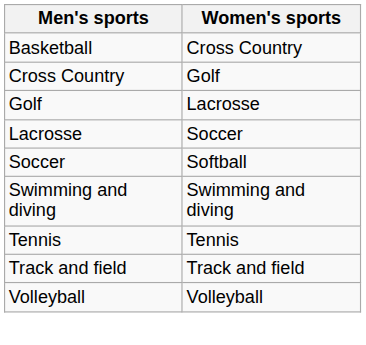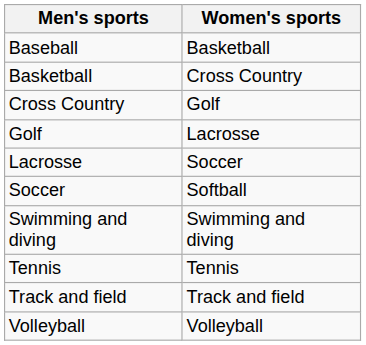+ row: Baseball | Basketball
